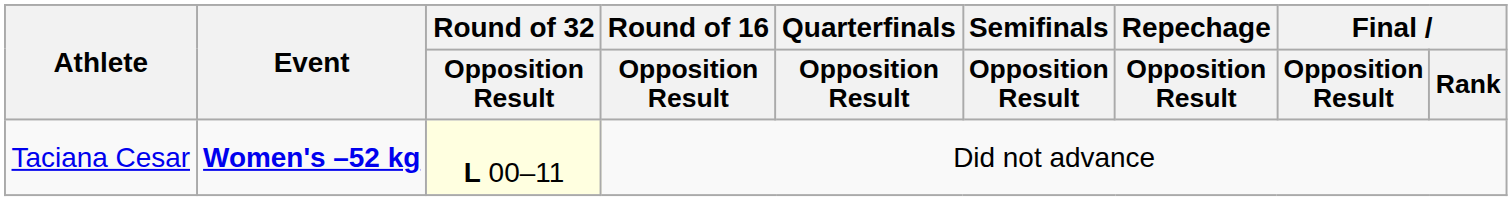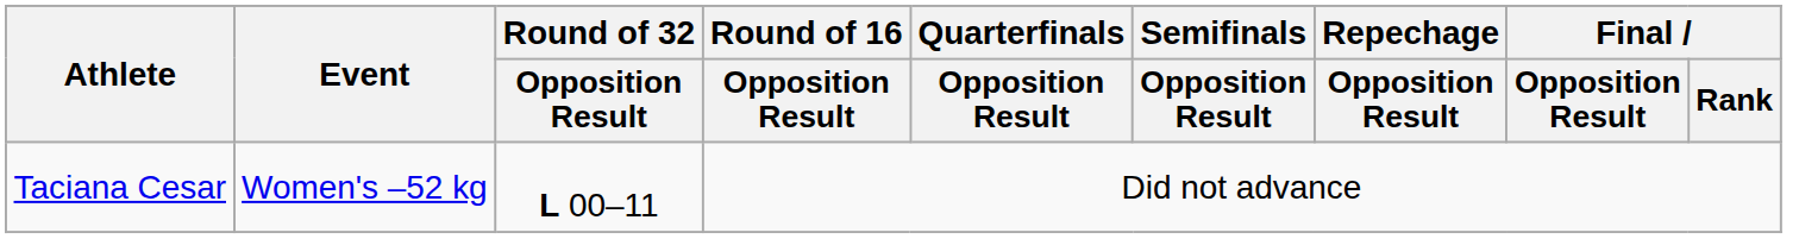Taciana Cesar | Event: bold -> normal
Taciana Cesar | Round of 32 / Opposition Result: lightyellow background -> no background
